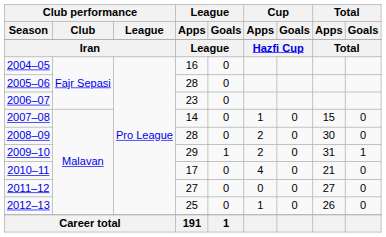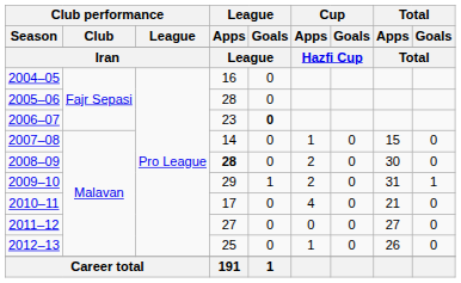2006–07 | League / Goals: normal -> bold
2008–09 | League / Apps: normal -> bold
